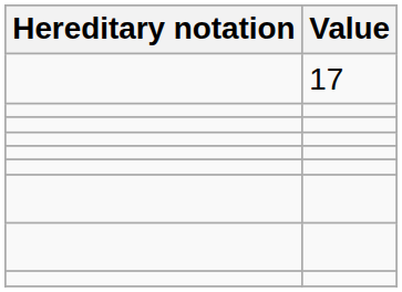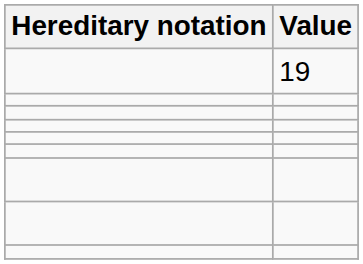row 2 | Value: 17 -> 19
